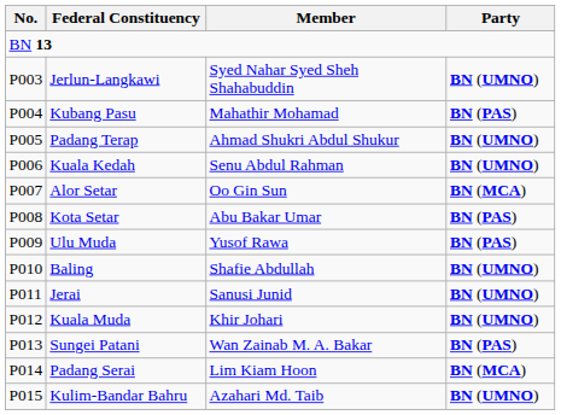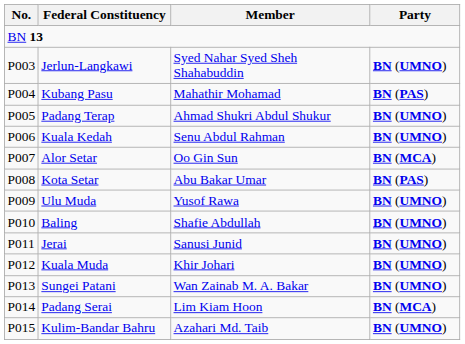Ulu Muda | Party: BN (PAS) -> BN (UMNO)
Sungei Patani | Party: BN (PAS) -> BN (UMNO)
